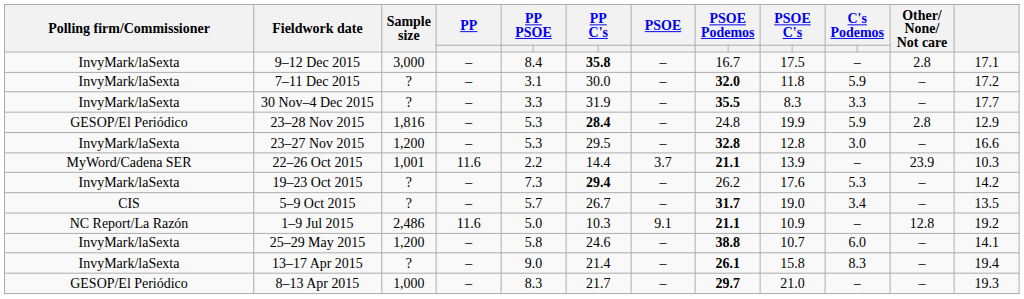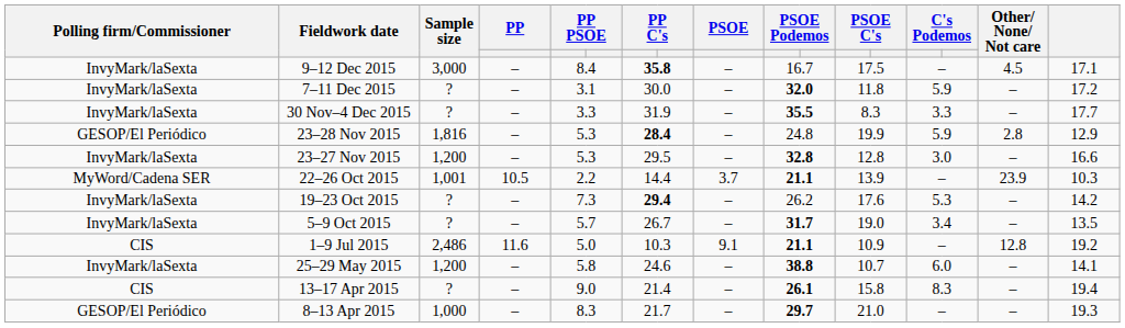9–12 Dec 2015 | Other/ None/ Not care: 2.8 -> 4.5
22–26 Oct 2015 | PP: 11.6 -> 10.5
5–9 Oct 2015 | Polling firm/Commissioner: CIS -> InvyMark/laSexta
1–9 Jul 2015 | Polling firm/Commissioner: NC Report/La Razón -> CIS
13–17 Apr 2015 | Polling firm/Commissioner: InvyMark/laSexta -> CIS
